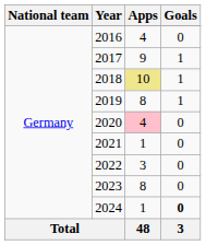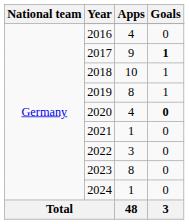2017 | Goals: normal -> bold
2018 | Apps: khaki background -> no background
2020 | Apps: pink background -> no background
2020 | Goals: normal -> bold
2024 | Goals: bold -> normal
